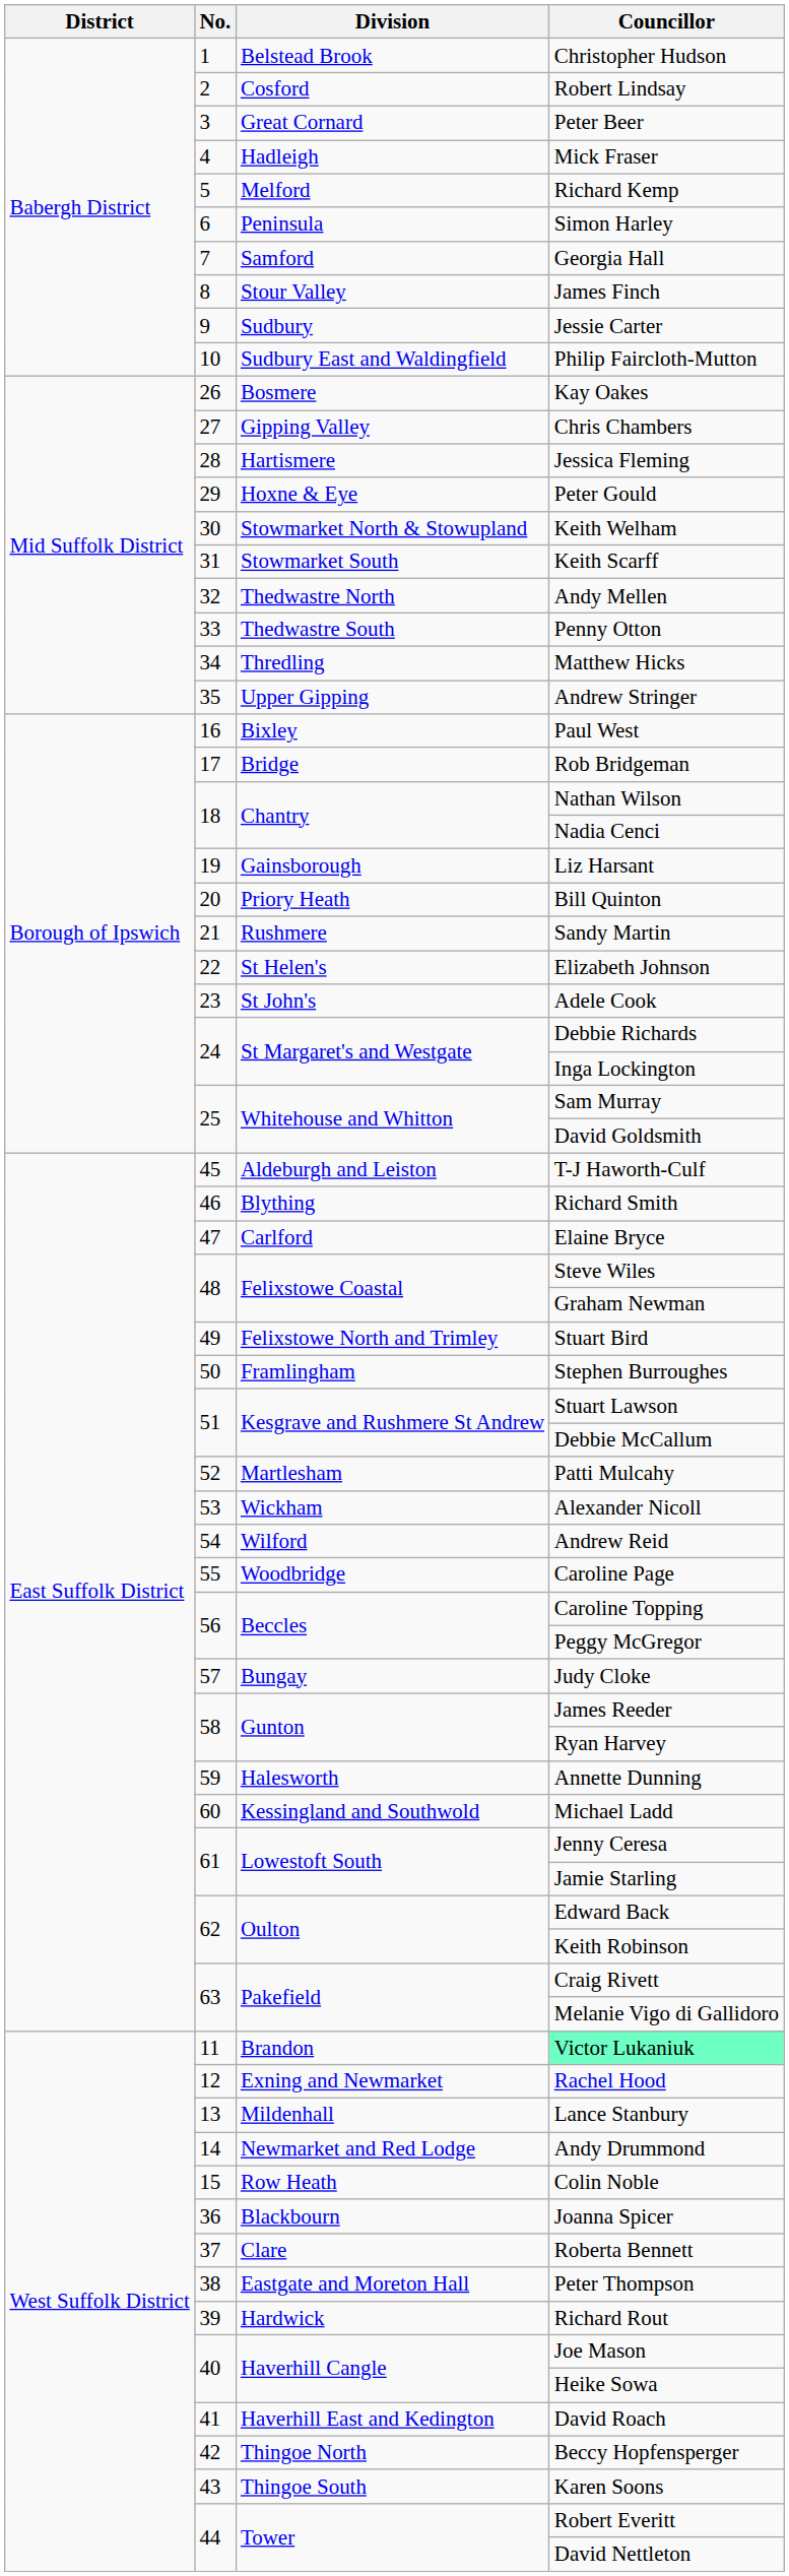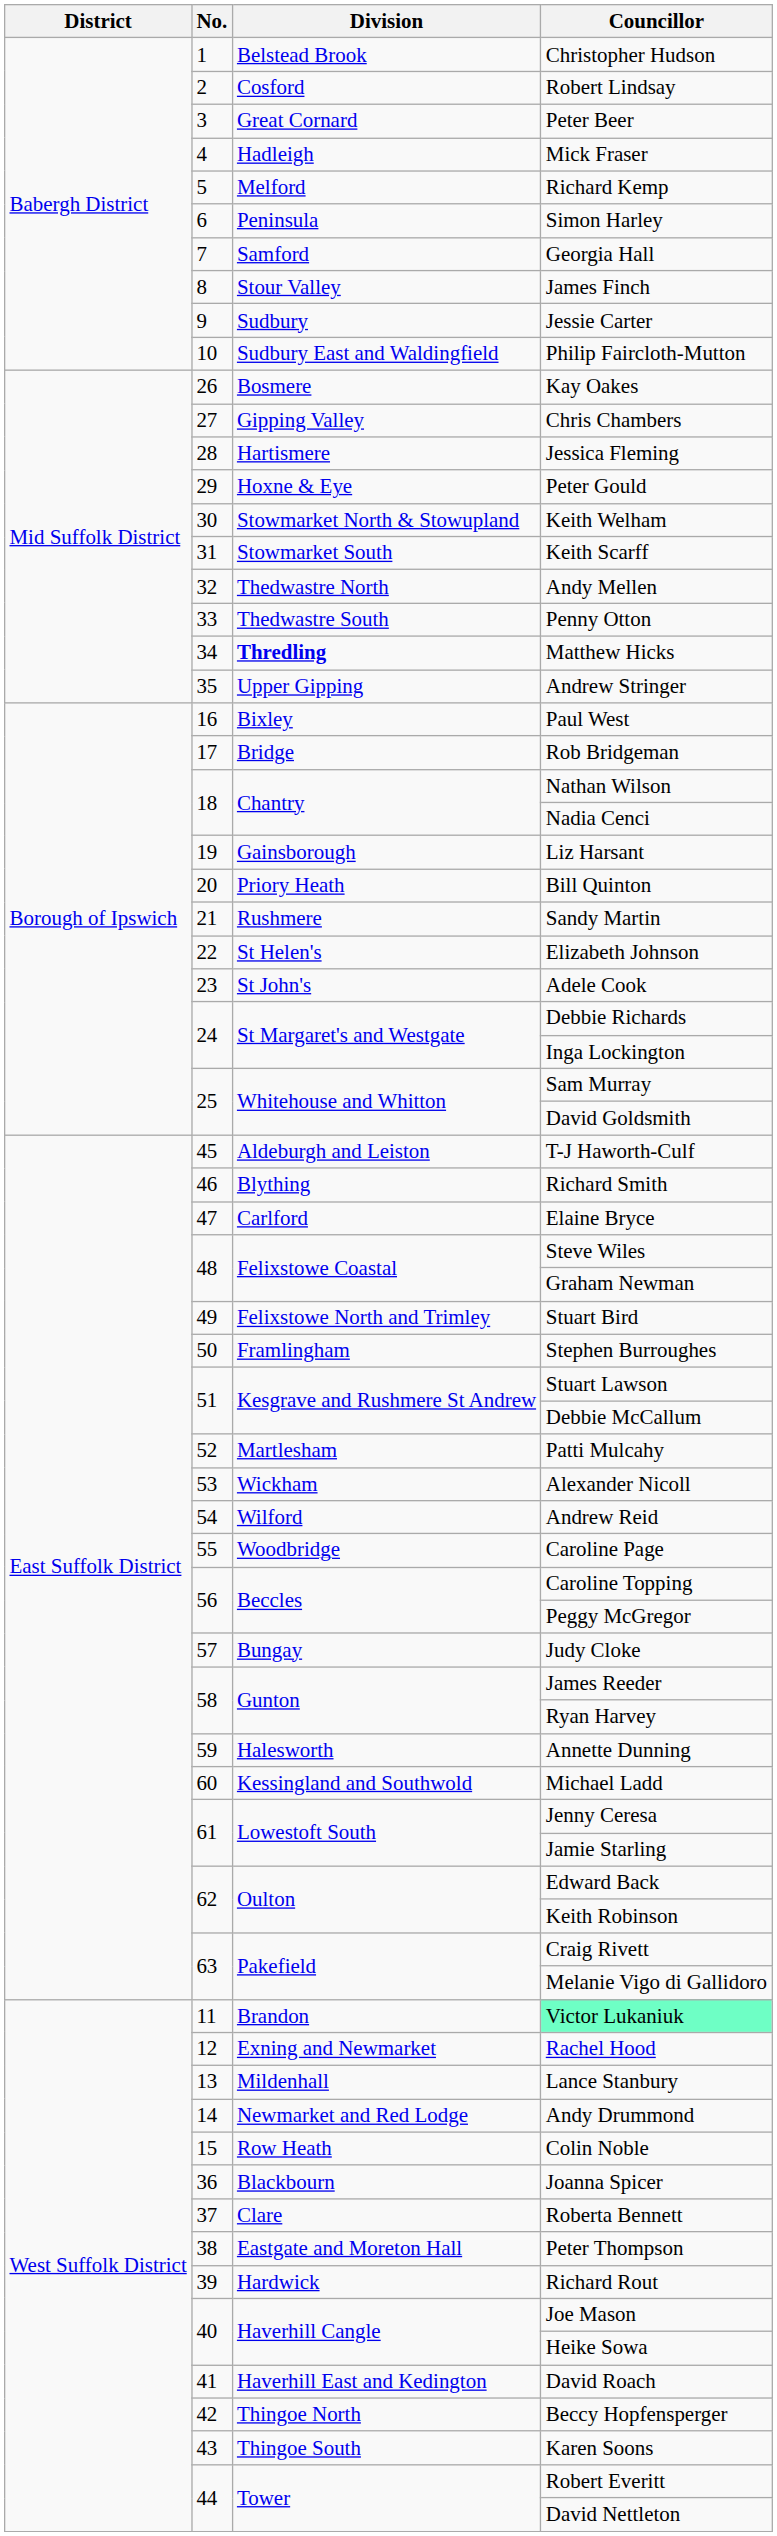Matthew Hicks | Division: normal -> bold
